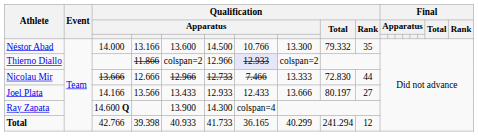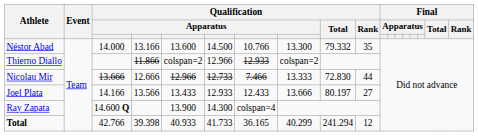Thierno Diallo | column 7: lavender background -> no background
